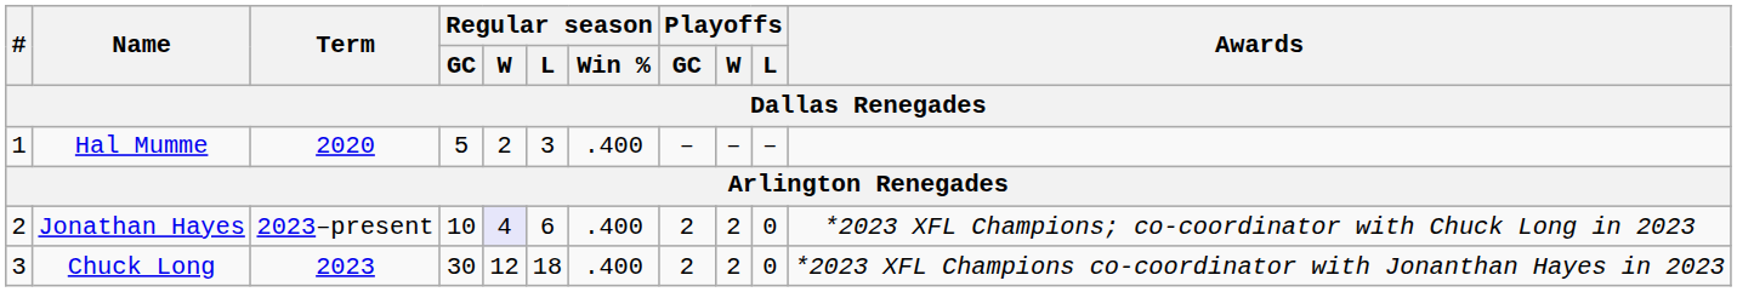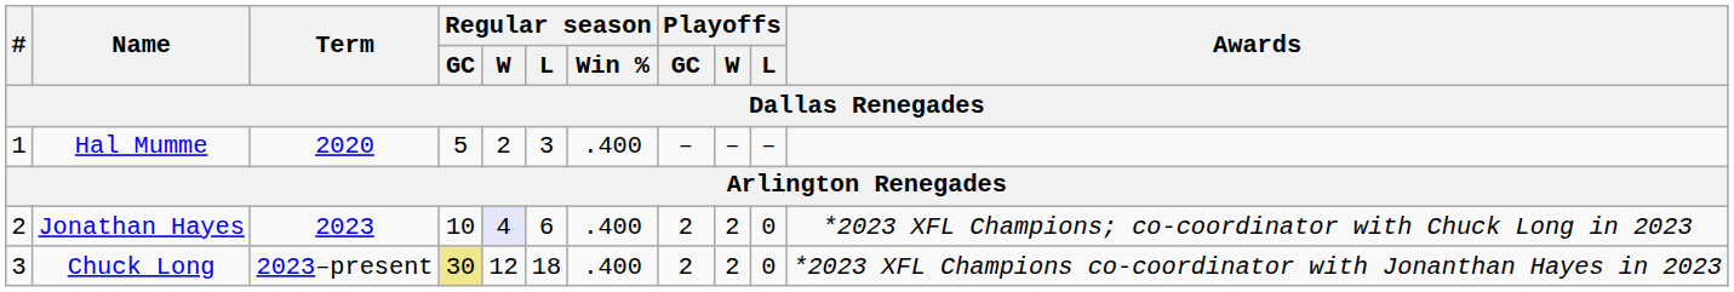Jonathan Hayes | Term: 2023–present -> 2023
Chuck Long | Term: 2023 -> 2023–present
Chuck Long | Regular season / GC: no background -> khaki background
